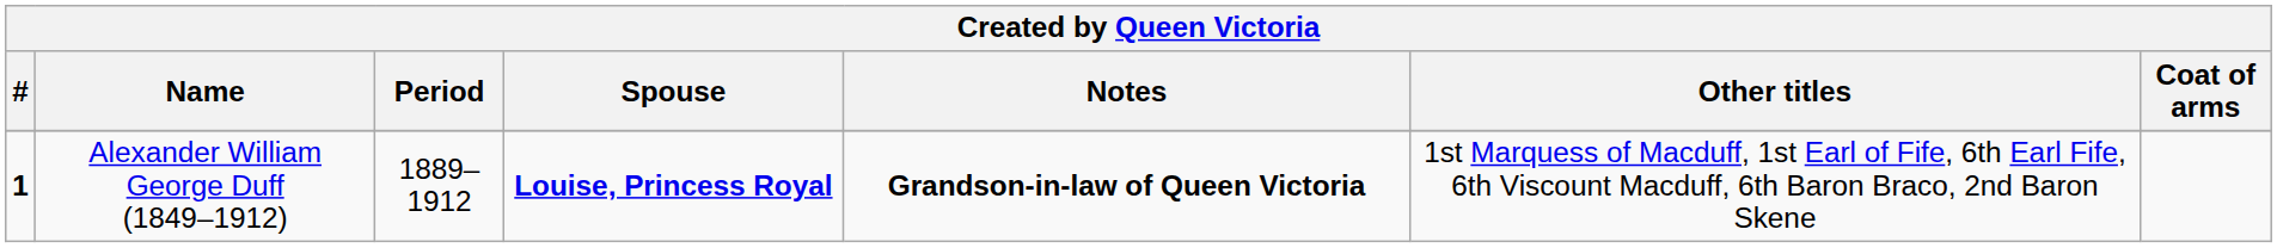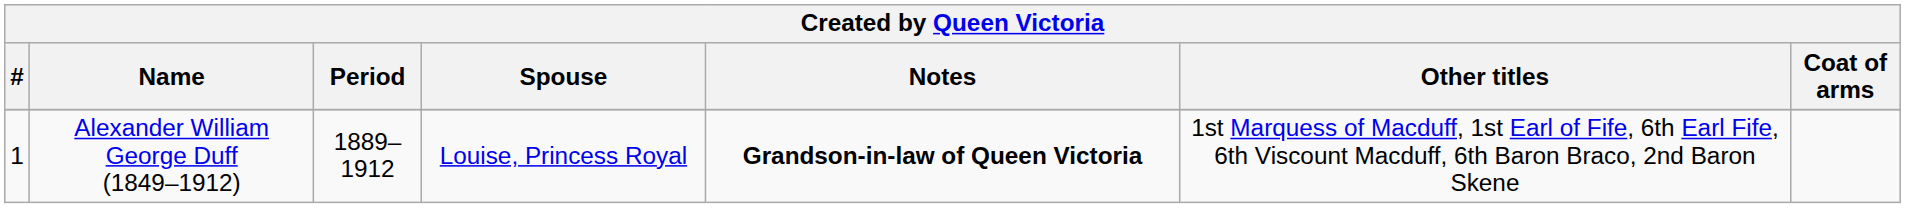Alexander William George Duff (1849–1912) | #: bold -> normal
Alexander William George Duff (1849–1912) | Spouse: bold -> normal
